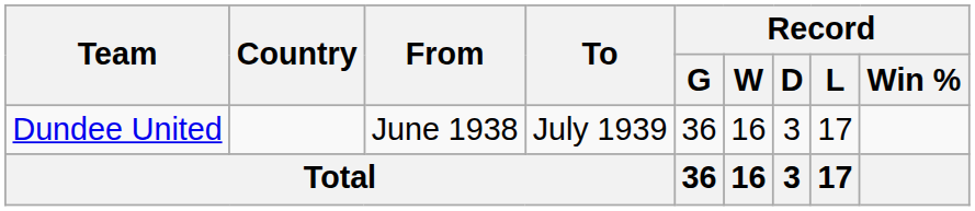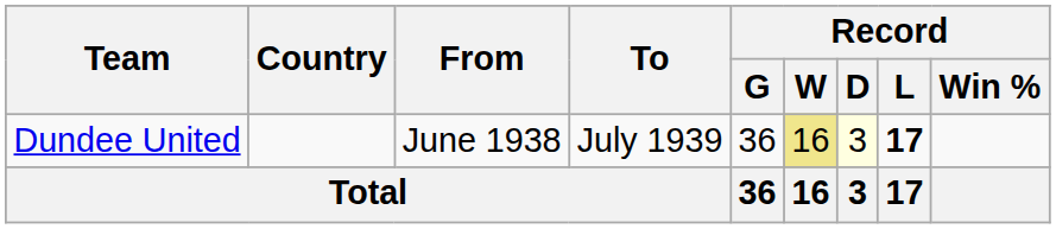Dundee United | Record / W: no background -> khaki background
Dundee United | Record / D: no background -> lightyellow background
Dundee United | Record / L: normal -> bold
